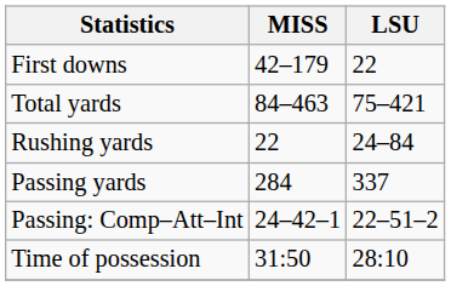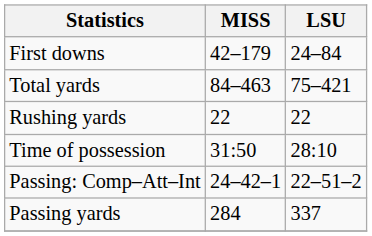First downs | LSU: 22 -> 24–84
Rushing yards | LSU: 24–84 -> 22
rows swapped: Passing yards <-> Time of possession
